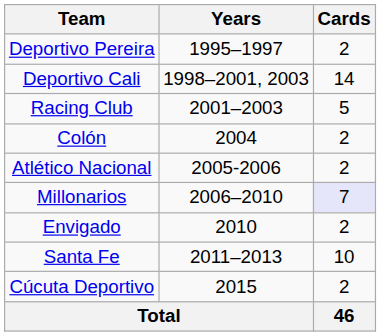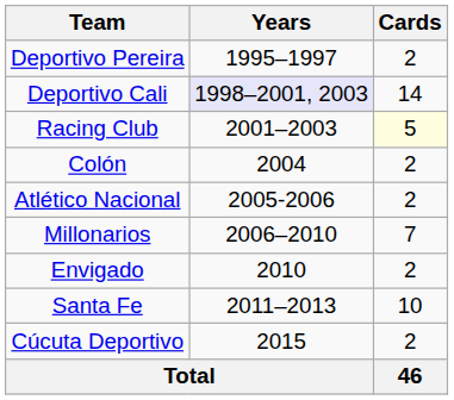Deportivo Cali | Years: no background -> lavender background
Racing Club | Cards: no background -> lightyellow background
Millonarios | Cards: lavender background -> no background
